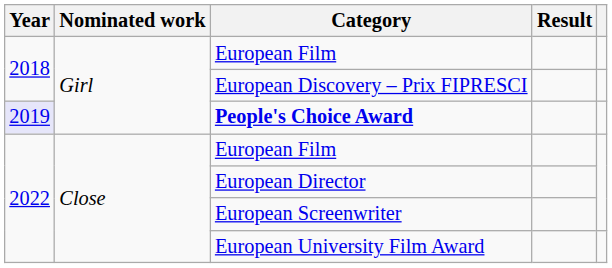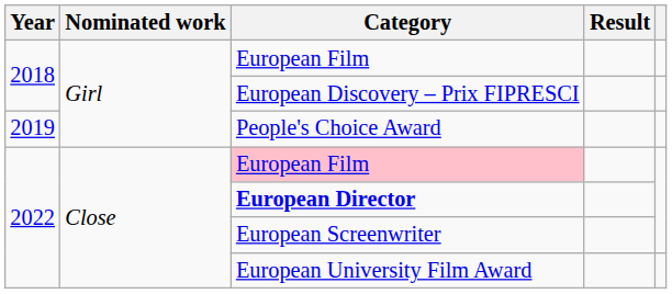People's Choice Award | Year: lavender background -> no background
People's Choice Award | Category: bold -> normal
2022 / European Film | Category: no background -> pink background
European Director | Category: normal -> bold
